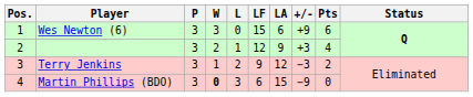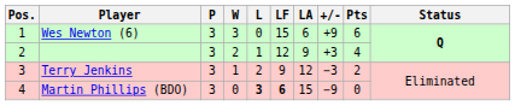Martin Phillips (BDO) | W: bold -> normal
Martin Phillips (BDO) | L: normal -> bold
Martin Phillips (BDO) | LF: normal -> bold
